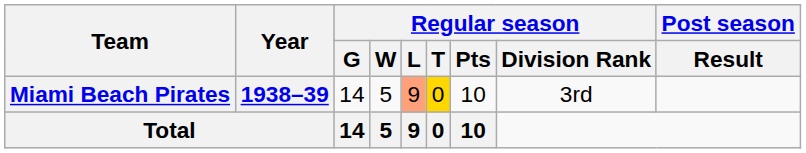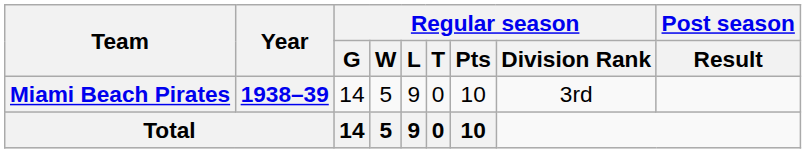Miami Beach Pirates | Regular season / L: lightsalmon background -> no background
Miami Beach Pirates | Regular season / T: gold background -> no background
